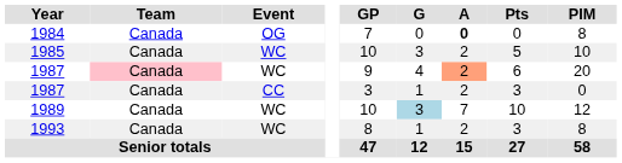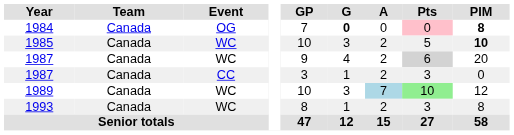1984 | G: normal -> bold
1984 | A: bold -> normal
1984 | Pts: no background -> pink background
1984 | PIM: normal -> bold
1985 | PIM: normal -> bold
1987 / WC | Team: pink background -> no background
1987 / WC | A: lightsalmon background -> no background
1987 / WC | Pts: no background -> lightgrey background
1989 | G: lightblue background -> no background
1989 | A: no background -> lightblue background
1989 | Pts: no background -> lightgreen background
